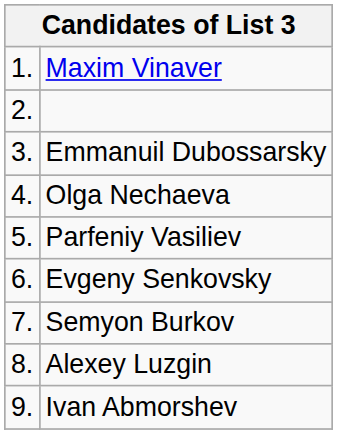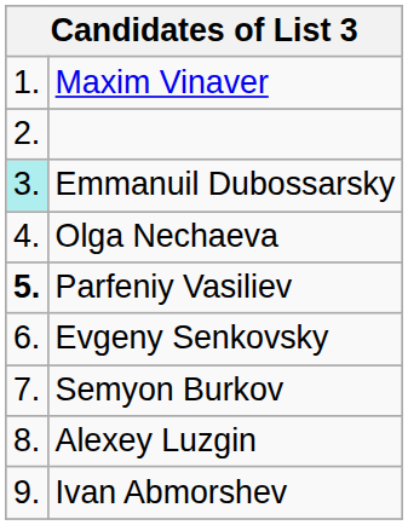Emmanuil Dubossarsky | column 1: no background -> paleturquoise background
Parfeniy Vasiliev | column 1: normal -> bold
